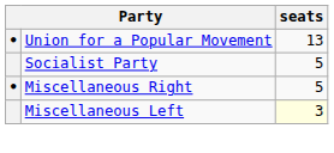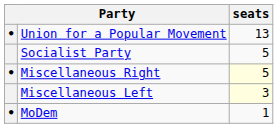Miscellaneous Right | seats: no background -> lightyellow background
+ row: • | MoDem | 1
